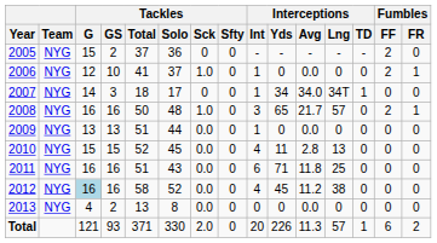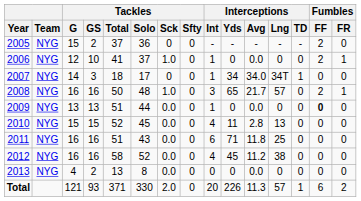2009 | Fumbles / FF: normal -> bold
2012 | Tackles / G: lightblue background -> no background
